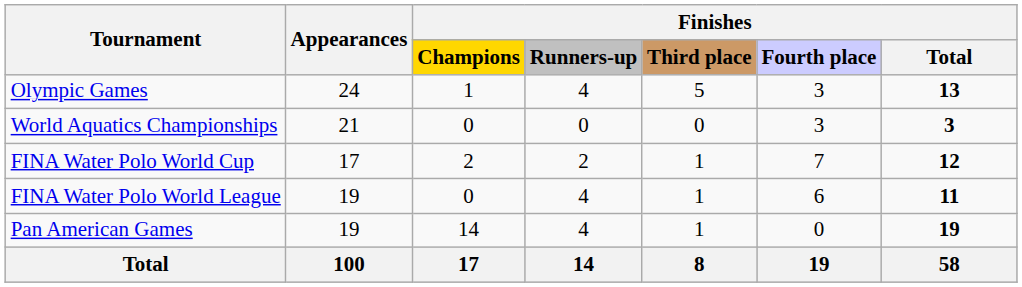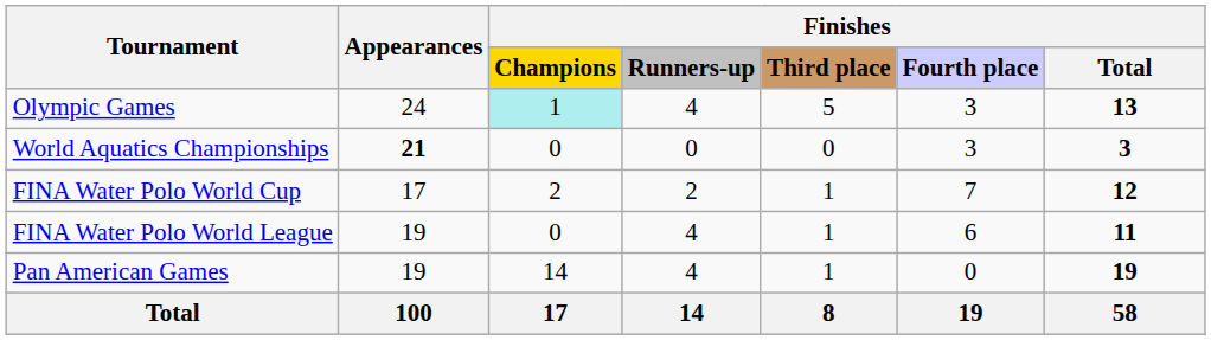Olympic Games | Finishes / Champions: no background -> paleturquoise background
World Aquatics Championships | Appearances: normal -> bold
